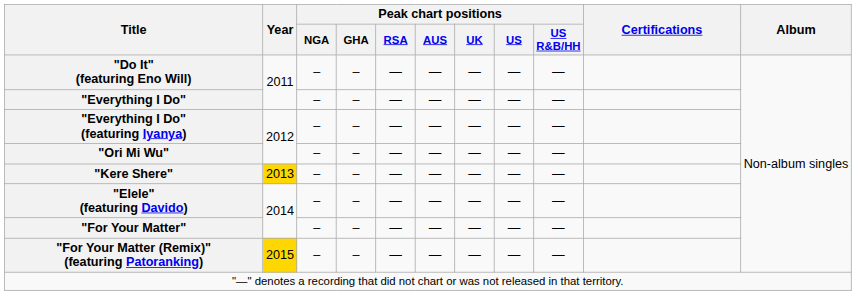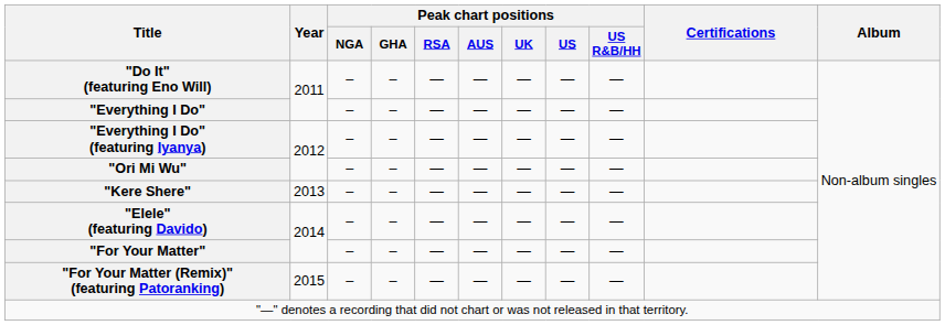"Kere Shere" | Year: gold background -> no background
"For Your Matter (Remix)" (featuring Patoranking) | Year: gold background -> no background
